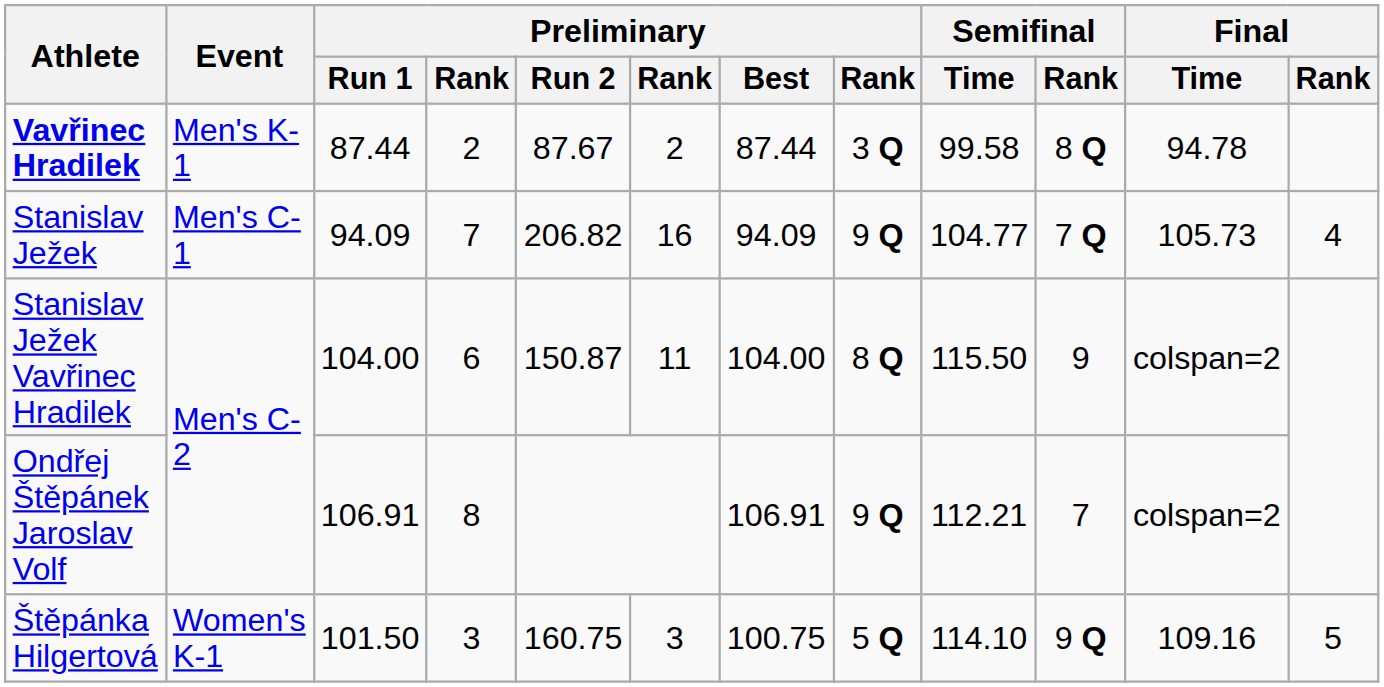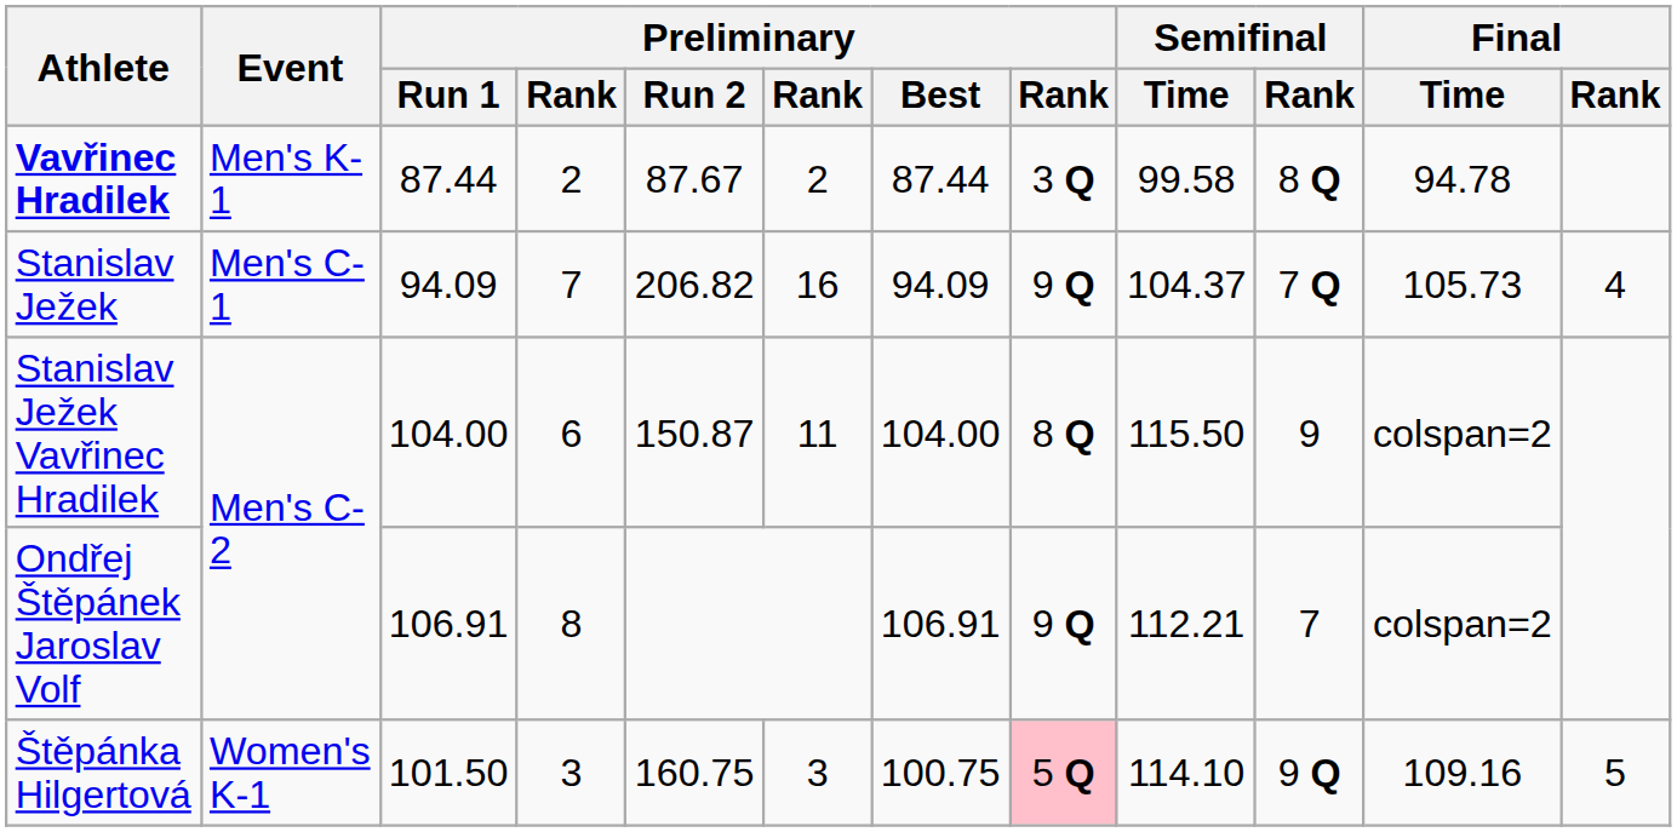Stanislav Ježek | Semifinal / Time: 104.77 -> 104.37
Štěpánka Hilgertová | column 8: no background -> pink background
